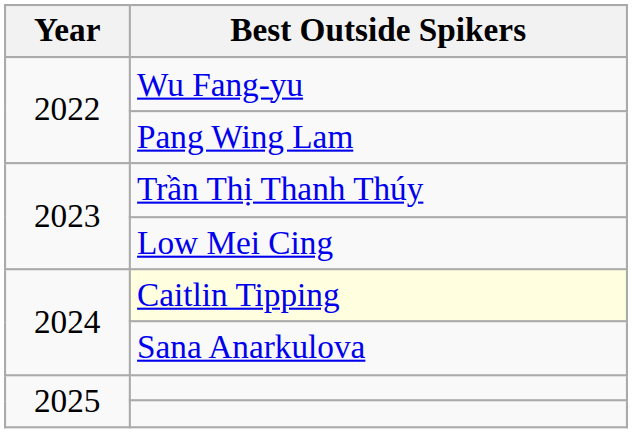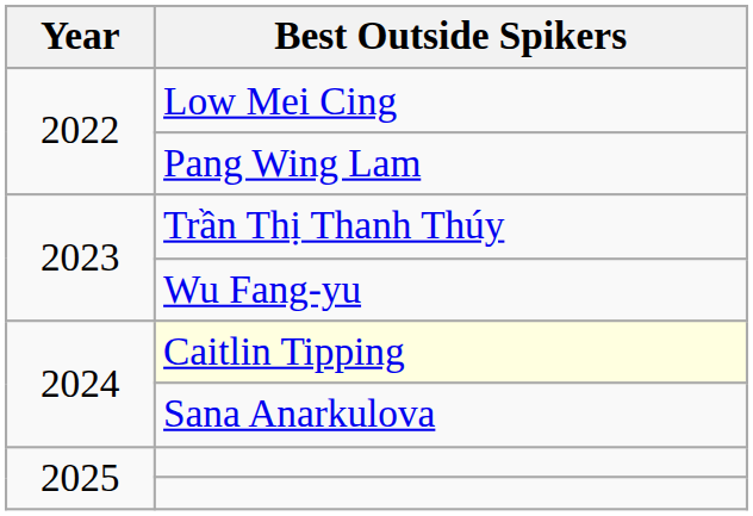row 2 | Best Outside Spikers: Wu Fang-yu -> Low Mei Cing
row 5 | Best Outside Spikers: Low Mei Cing -> Wu Fang-yu
